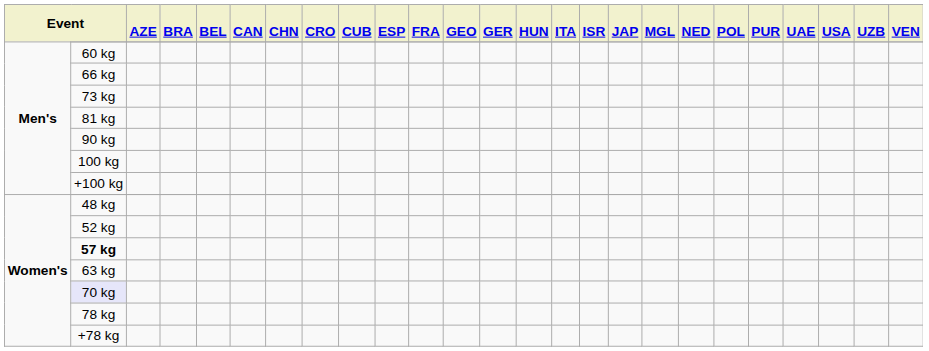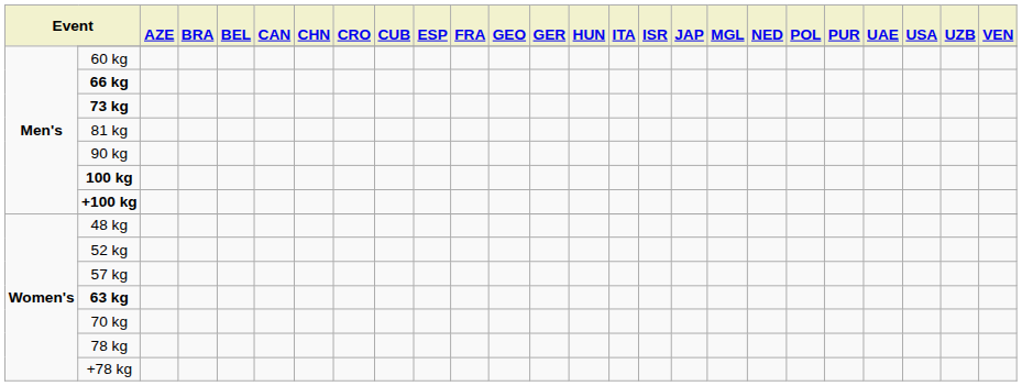66 kg | column 2: normal -> bold
73 kg | column 2: normal -> bold
100 kg | column 2: normal -> bold
+100 kg | column 2: normal -> bold
57 kg | column 2: bold -> normal
63 kg | column 2: normal -> bold
70 kg | column 2: lavender background -> no background
